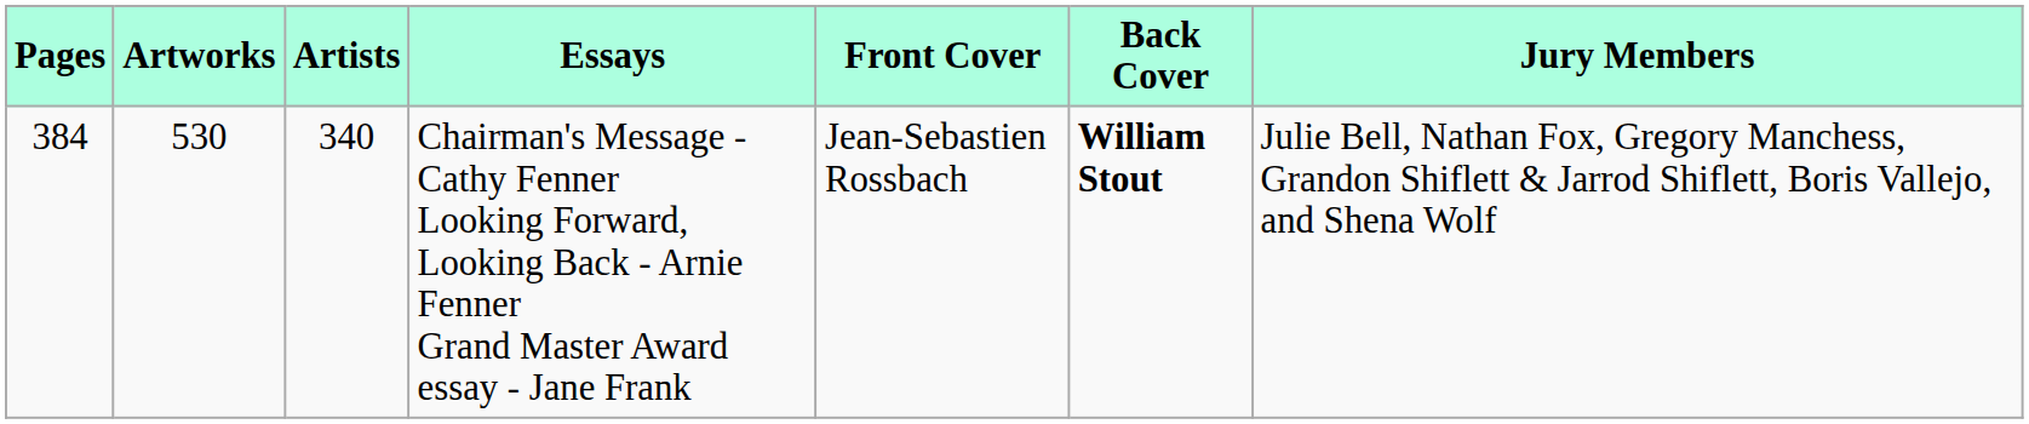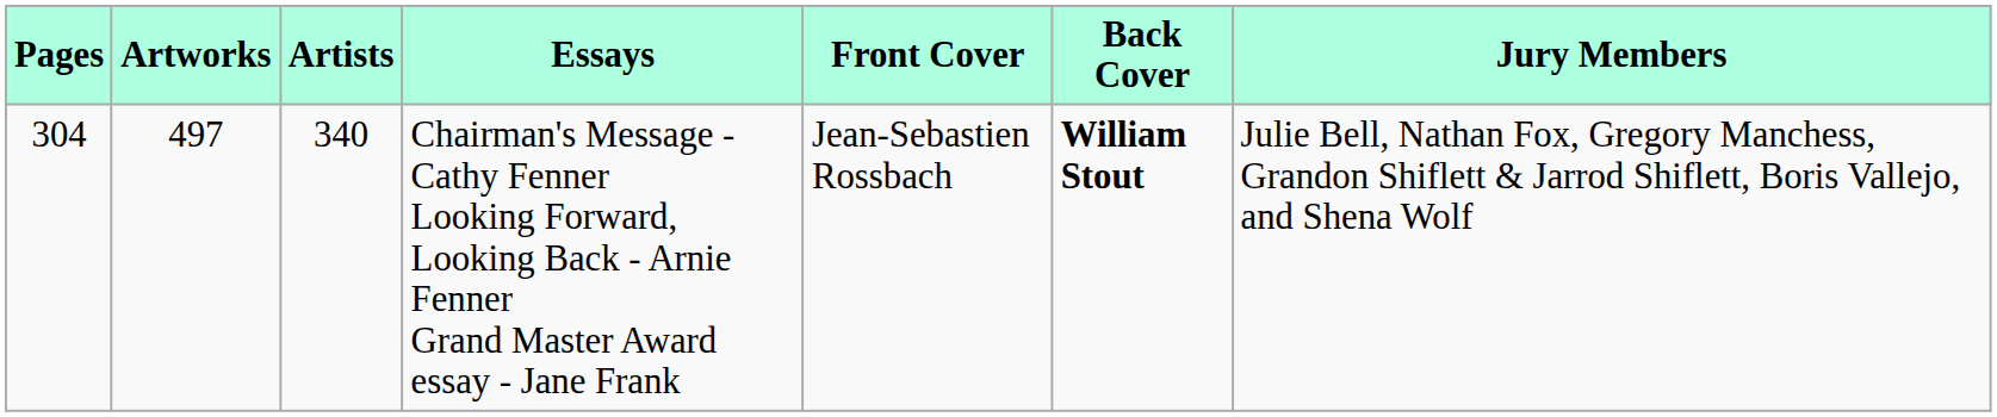row 2 | Pages: 384 -> 304
row 2 | Artworks: 530 -> 497
